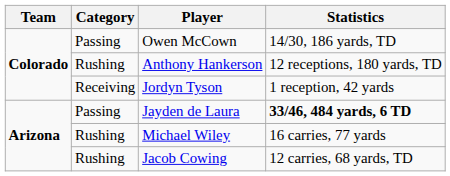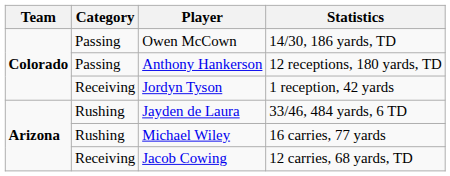Anthony Hankerson | Category: Rushing -> Passing
Jayden de Laura | Category: Passing -> Rushing
Jayden de Laura | Statistics: bold -> normal
Jacob Cowing | Category: Rushing -> Receiving
